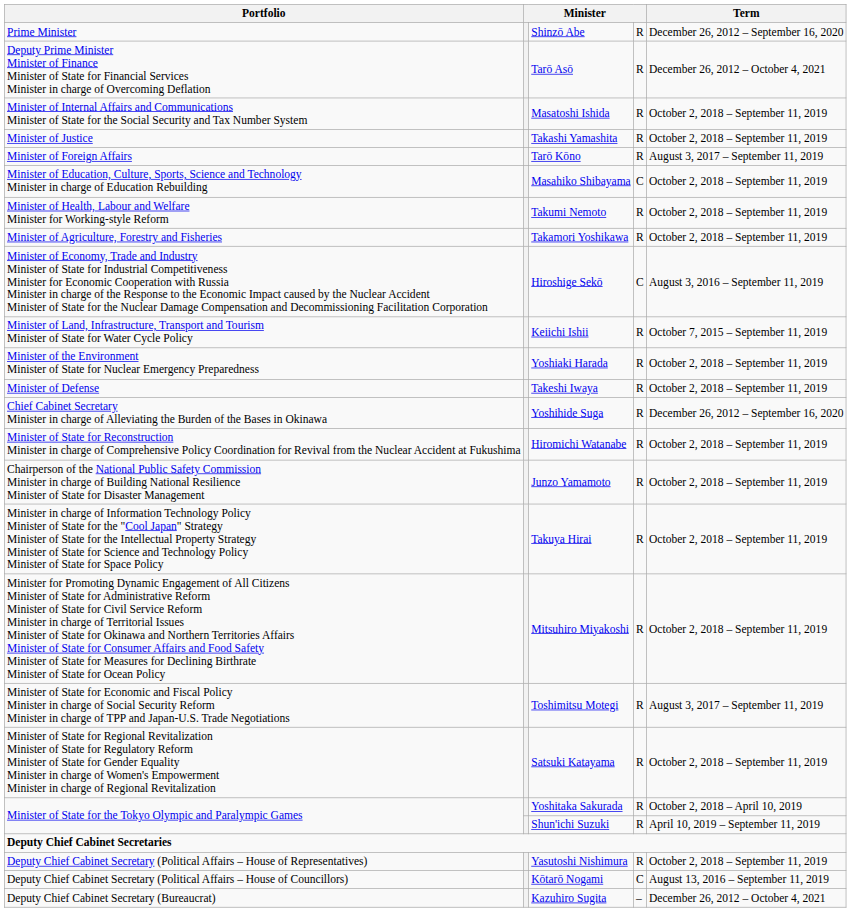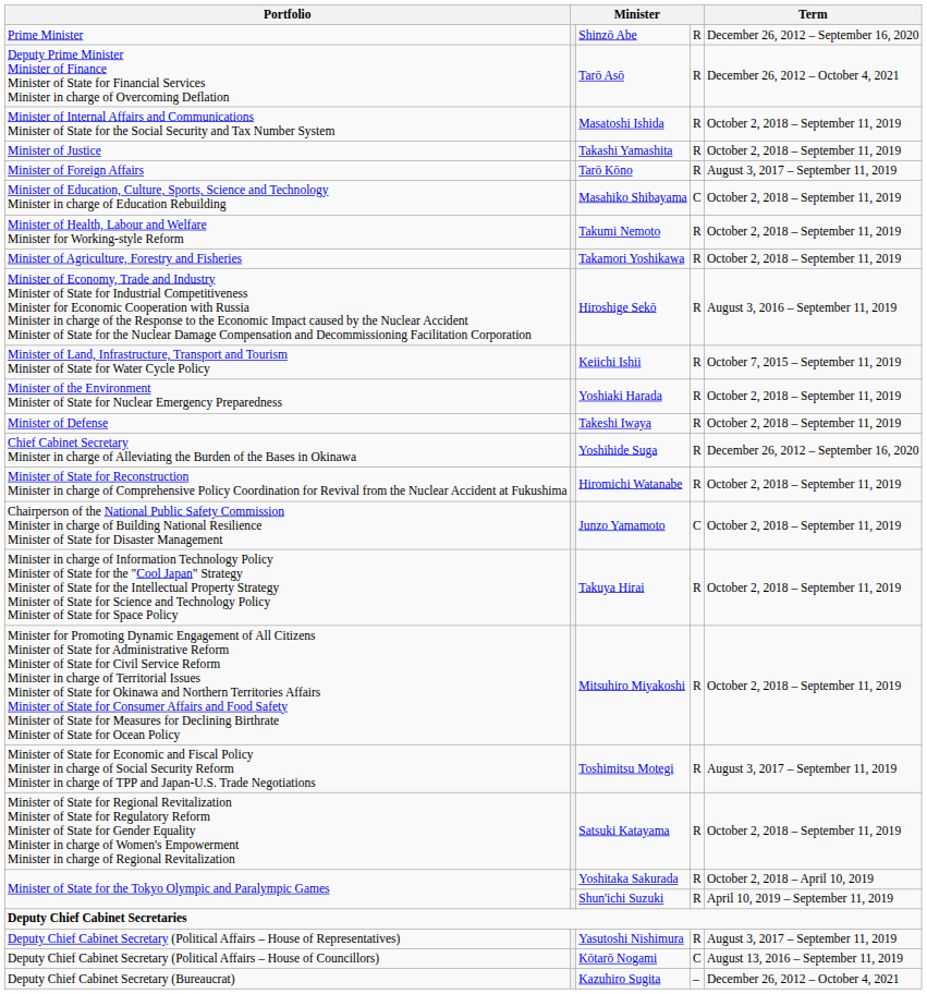Hiroshige Sekō | column 4: C -> R
Junzo Yamamoto | column 4: R -> C
Yasutoshi Nishimura | column 5: October 2, 2018 – September 11, 2019 -> August 3, 2017 – September 11, 2019
